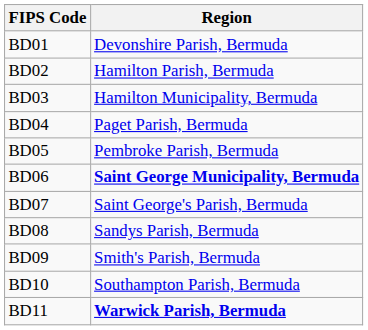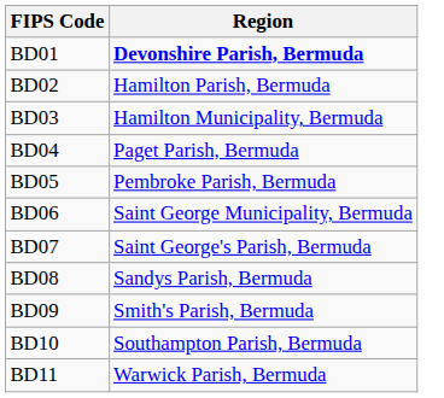BD01 | Region: normal -> bold
BD06 | Region: bold -> normal
BD11 | Region: bold -> normal
